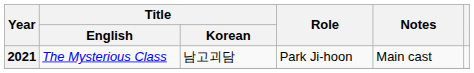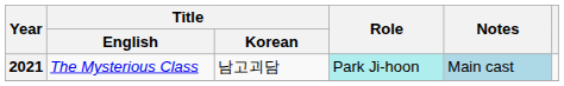2021 | Role: no background -> paleturquoise background
2021 | Notes: no background -> lightblue background
